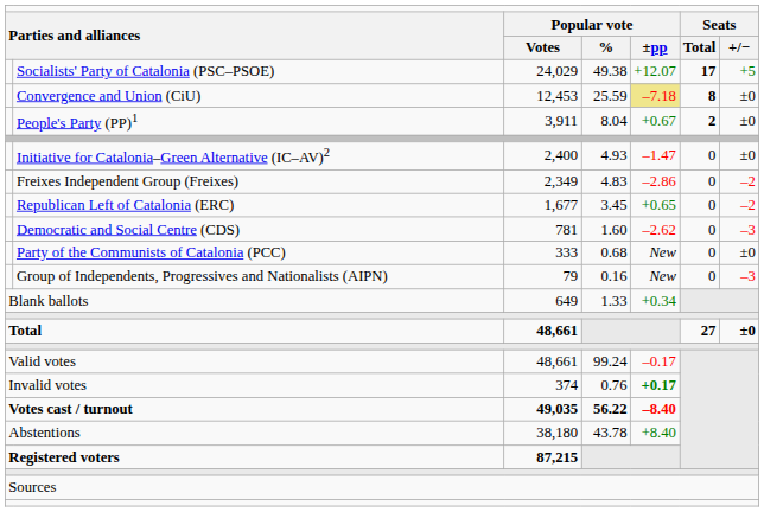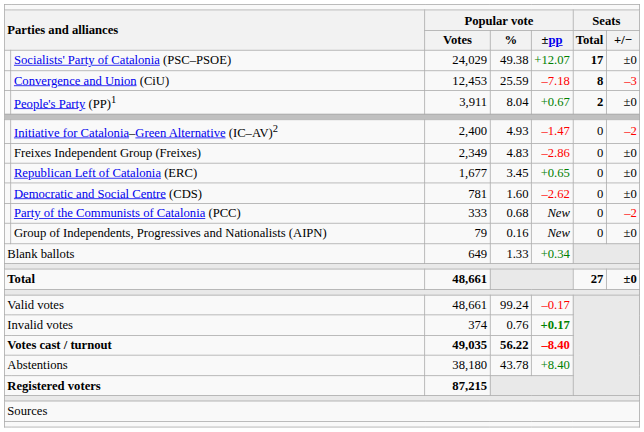Socialists' Party of Catalonia (PSC–PSOE) | column 7: +5 -> ±0
Convergence and Union (CiU) | column 5: khaki background -> no background
Convergence and Union (CiU) | column 7: ±0 -> –3
Initiative for Catalonia–Green Alternative (IC–AV)2 | column 7: ±0 -> –2
Freixes Independent Group (Freixes) | column 7: –2 -> ±0
Republican Left of Catalonia (ERC) | column 7: –2 -> ±0
Democratic and Social Centre (CDS) | column 7: –3 -> ±0
Party of the Communists of Catalonia (PCC) | column 7: ±0 -> –2
Group of Independents, Progressives and Nationalists (AIPN) | column 7: –3 -> ±0
